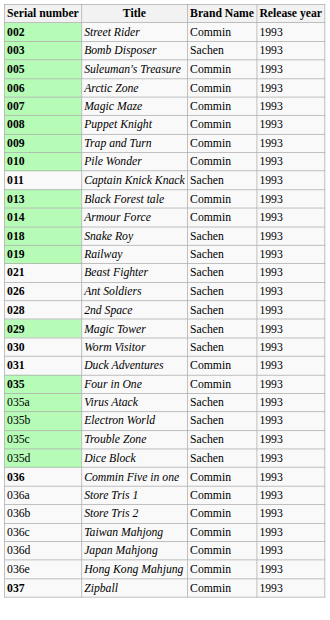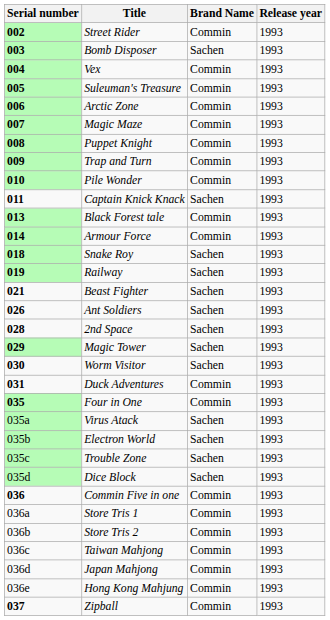+ row: 004 | Vex | Commin | 1993
